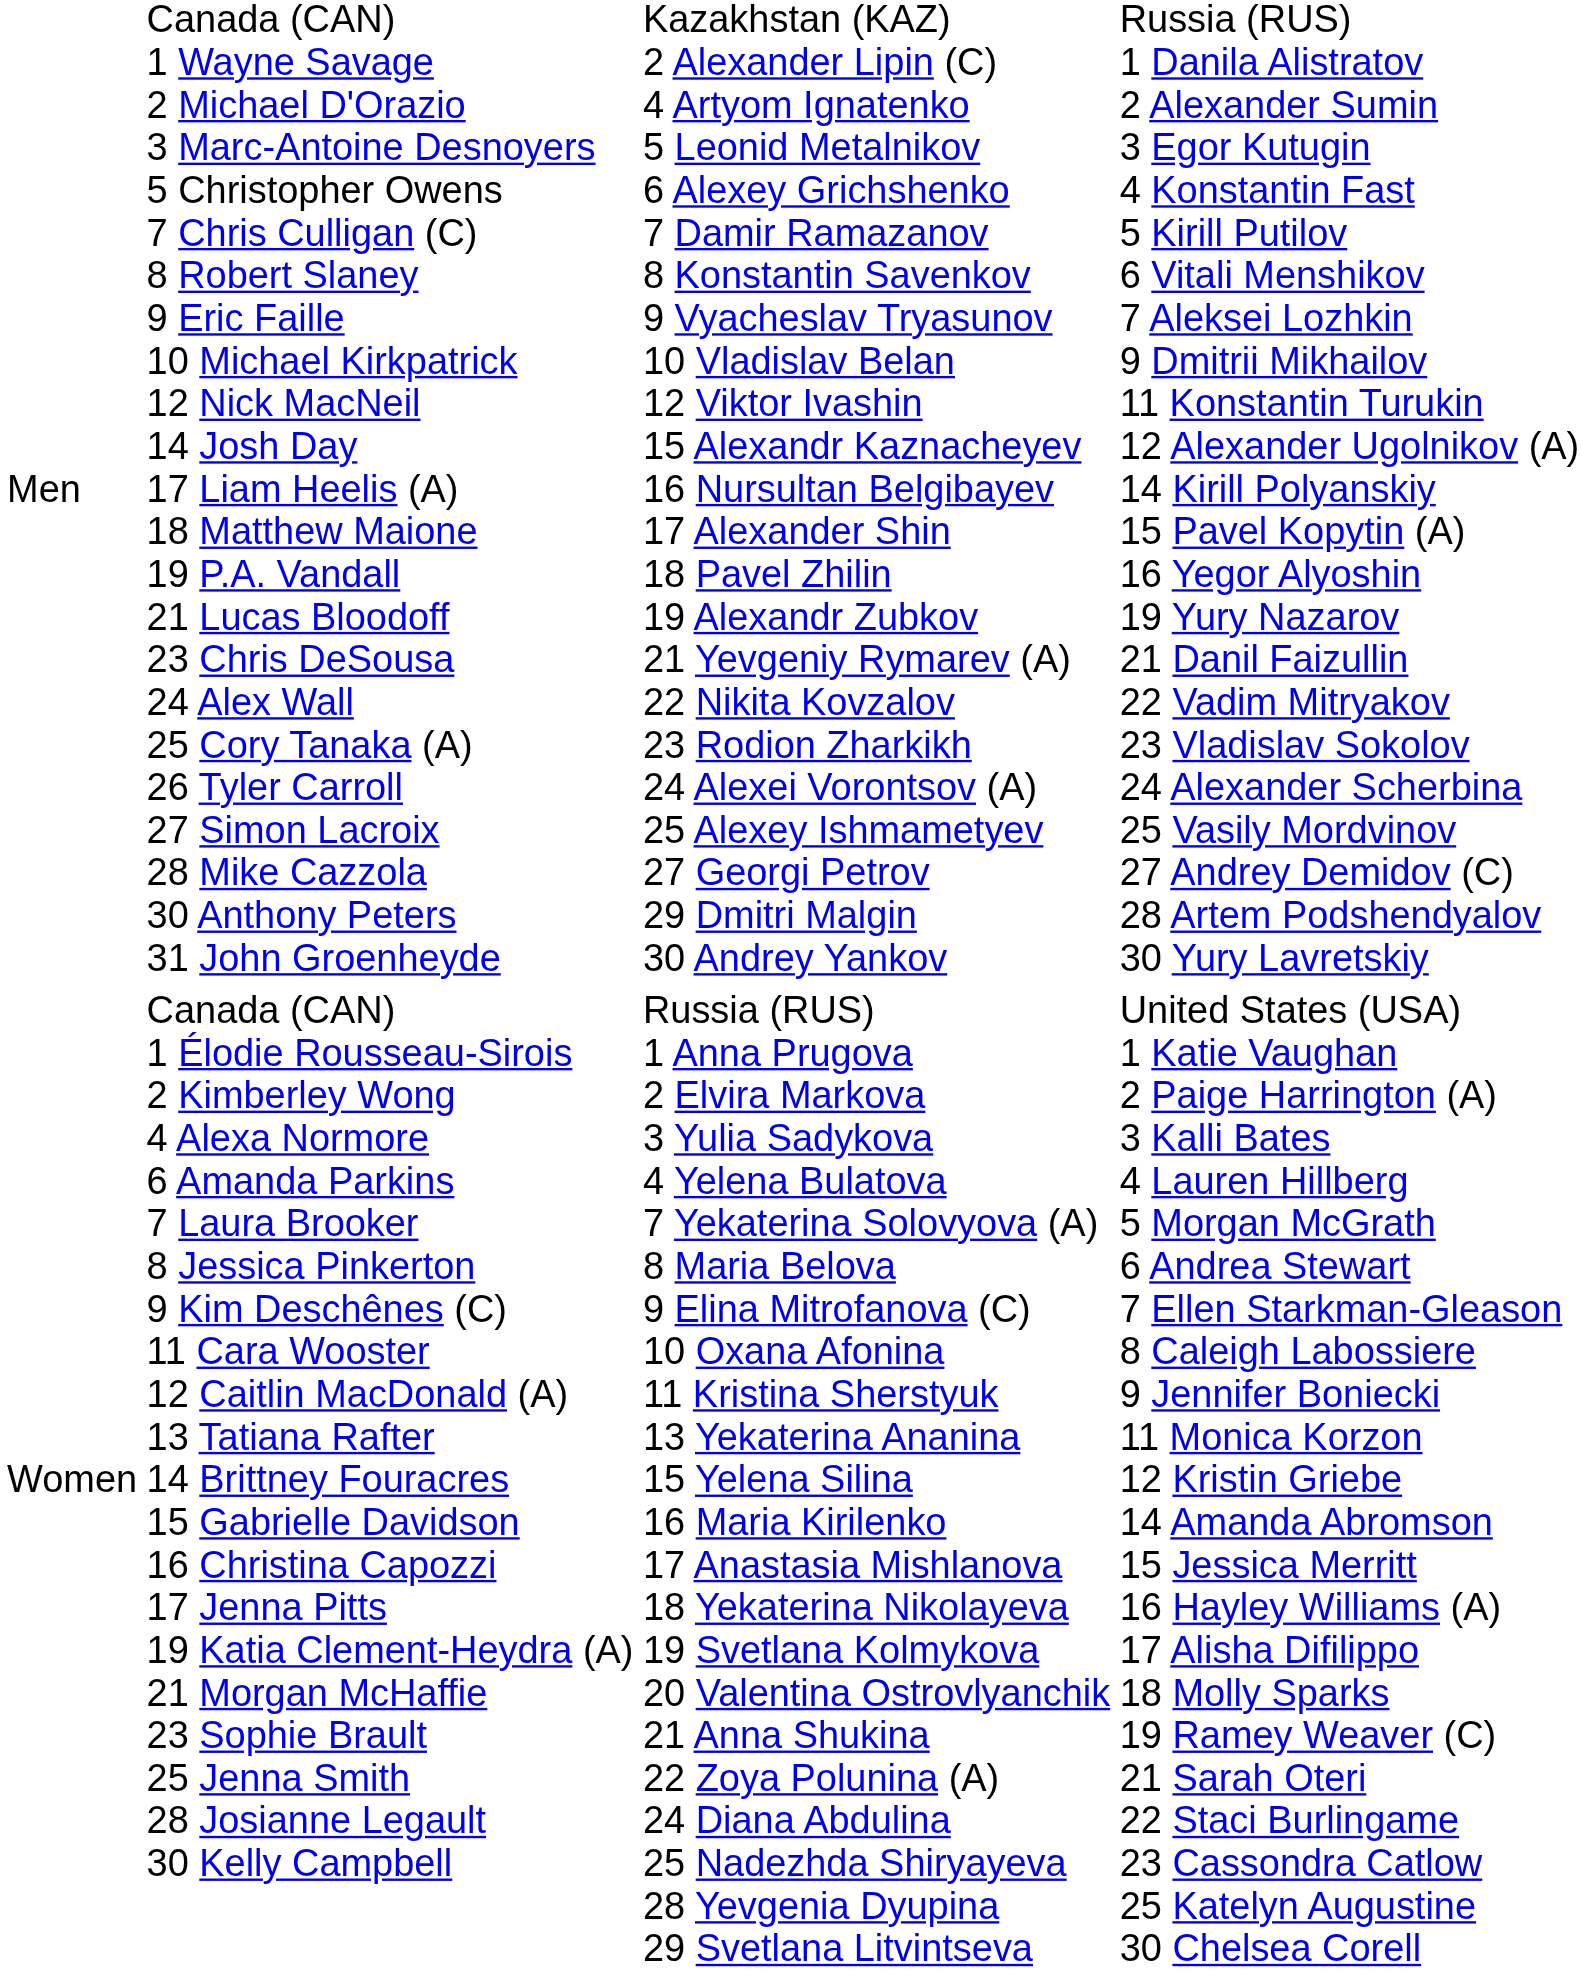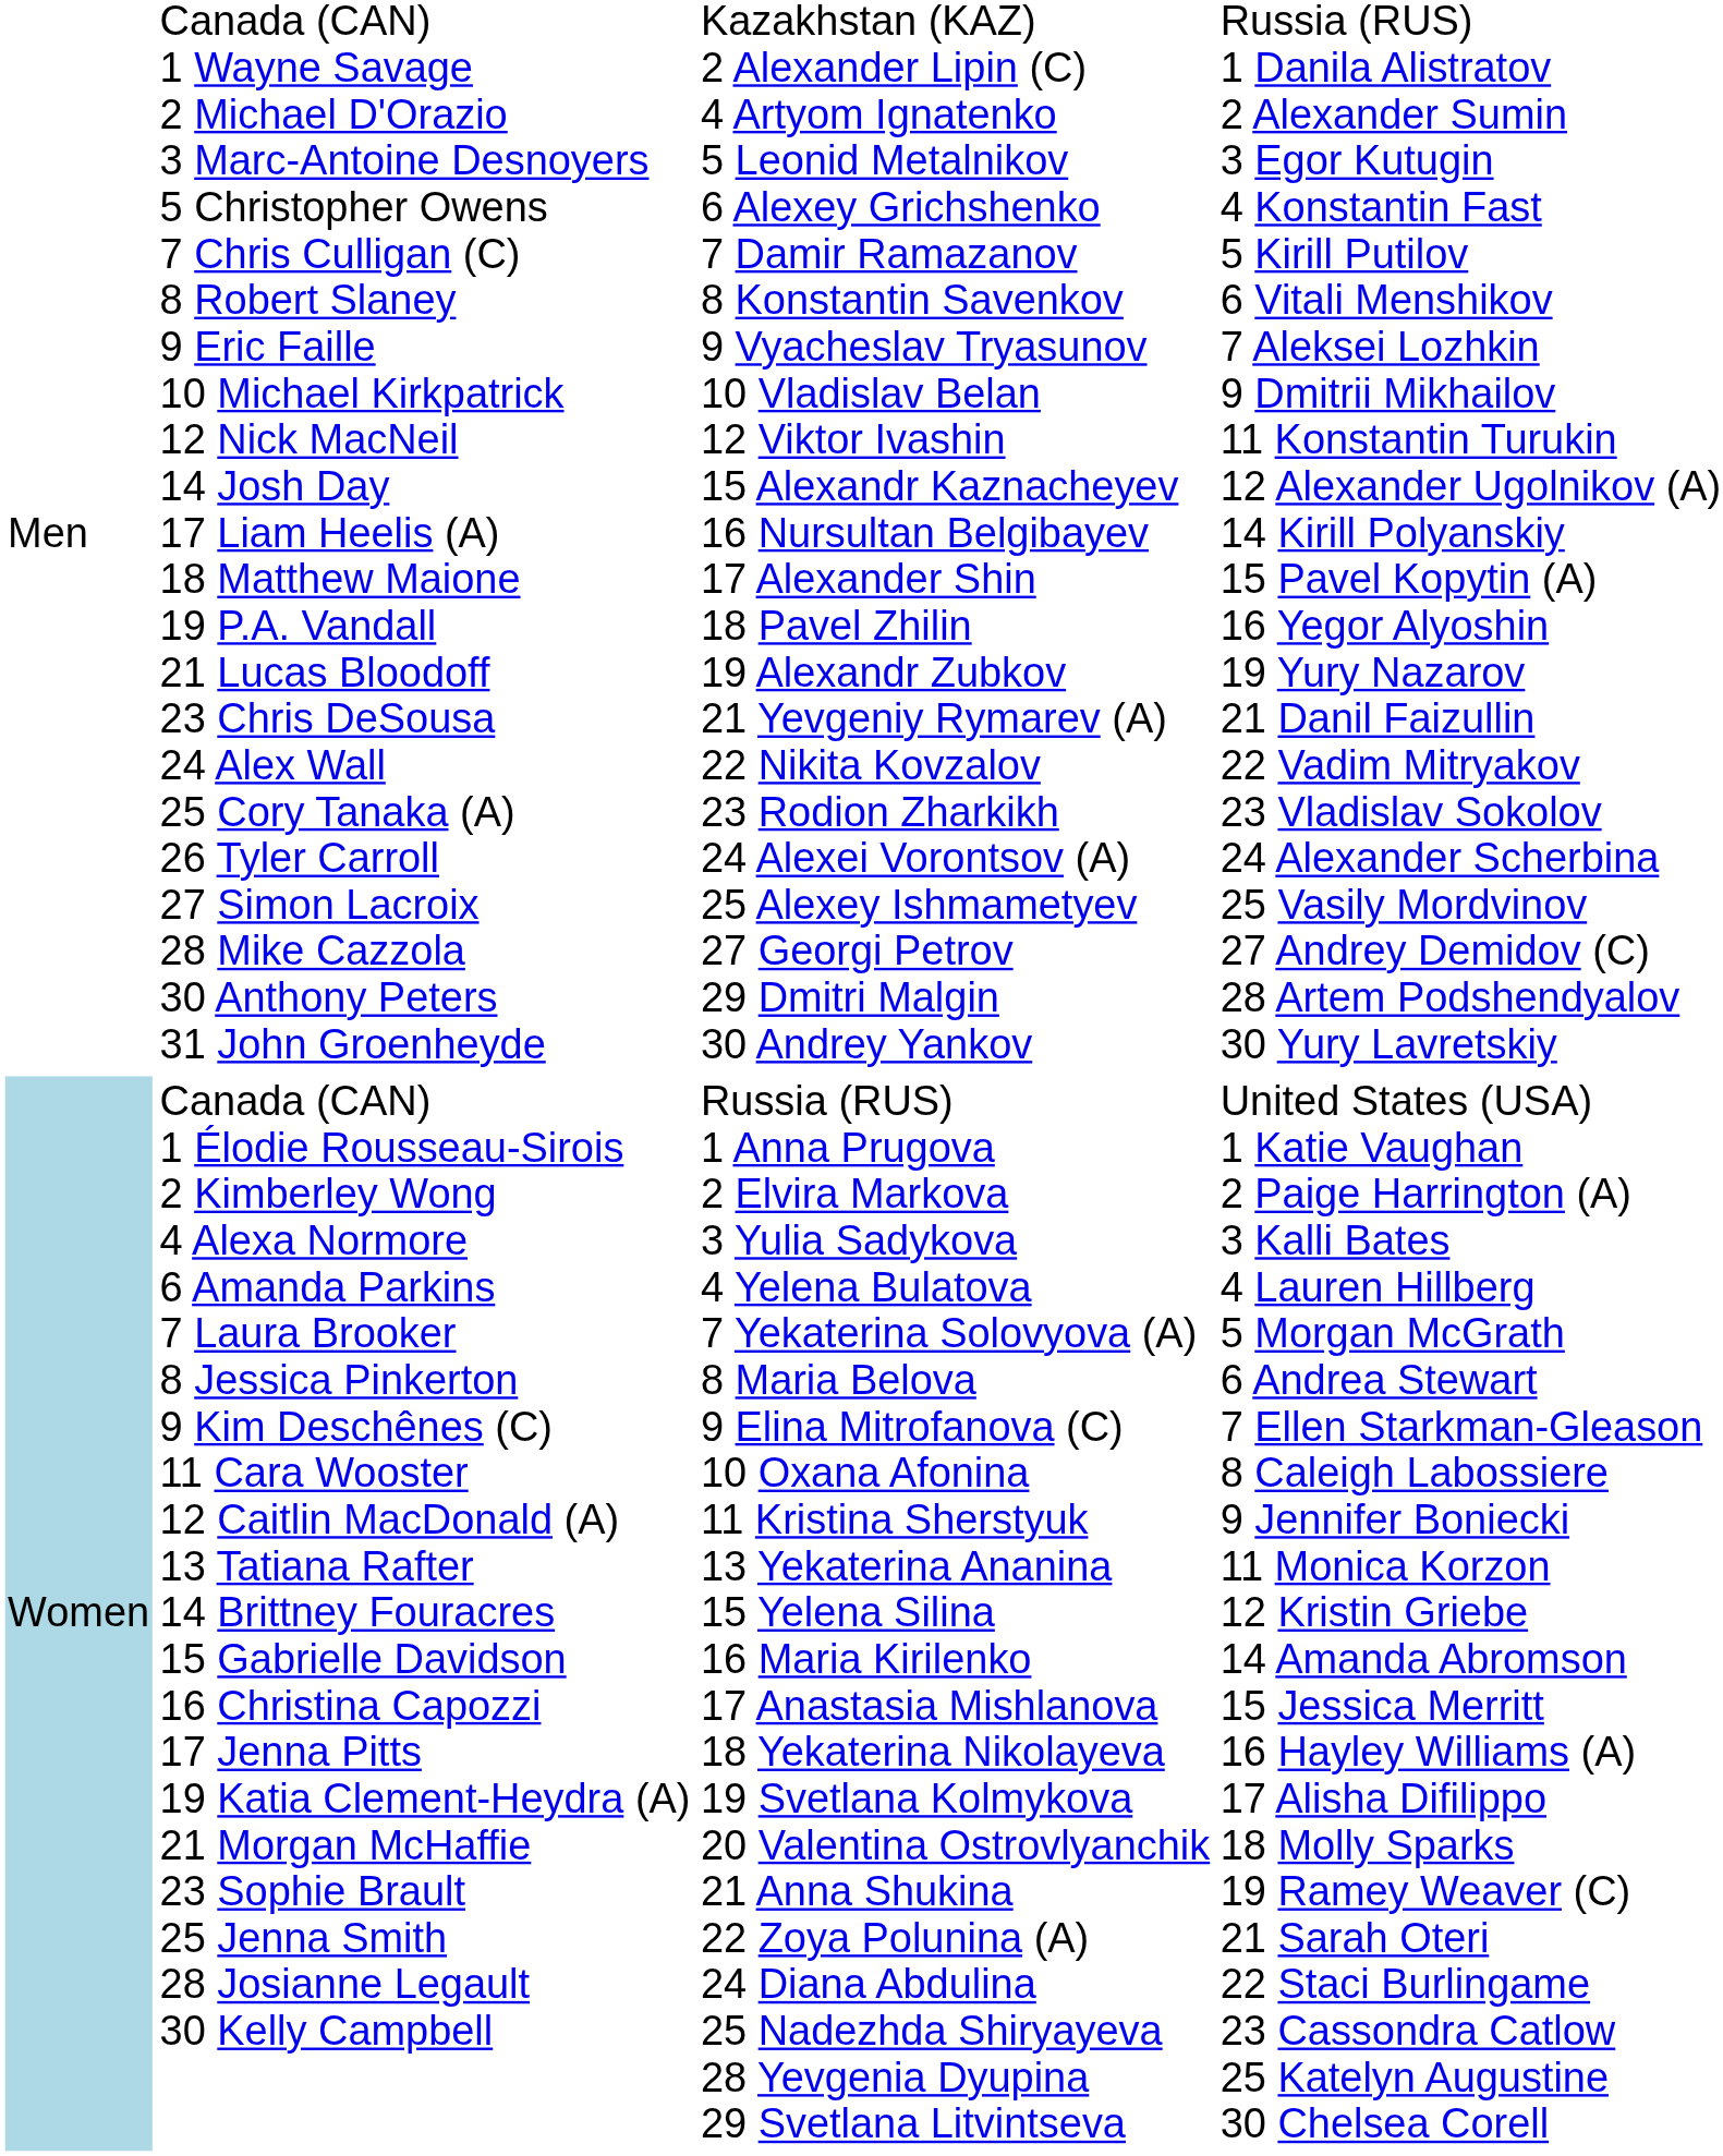Women | column 1: no background -> lightblue background
